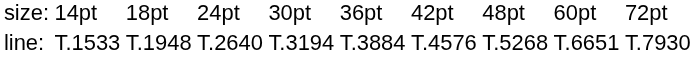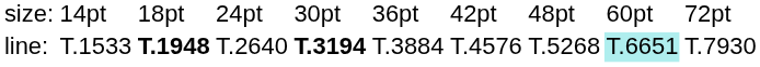line: | column 3: normal -> bold
line: | column 5: normal -> bold
line: | column 9: no background -> paleturquoise background
